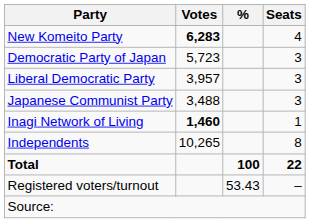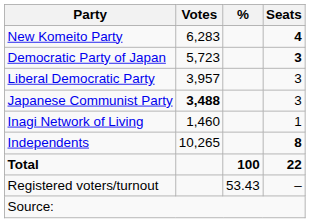New Komeito Party | Votes: bold -> normal
New Komeito Party | Seats: normal -> bold
Democratic Party of Japan | Seats: normal -> bold
Japanese Communist Party | Votes: normal -> bold
Inagi Network of Living | Votes: bold -> normal
Independents | Seats: normal -> bold
